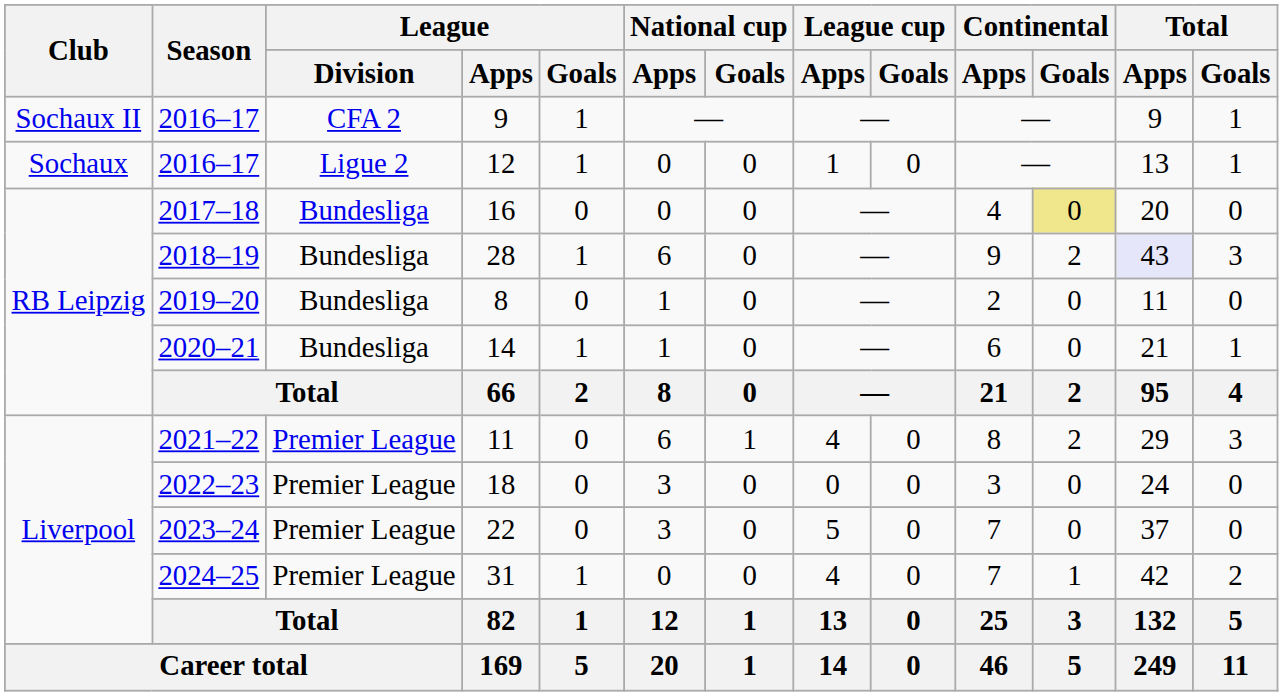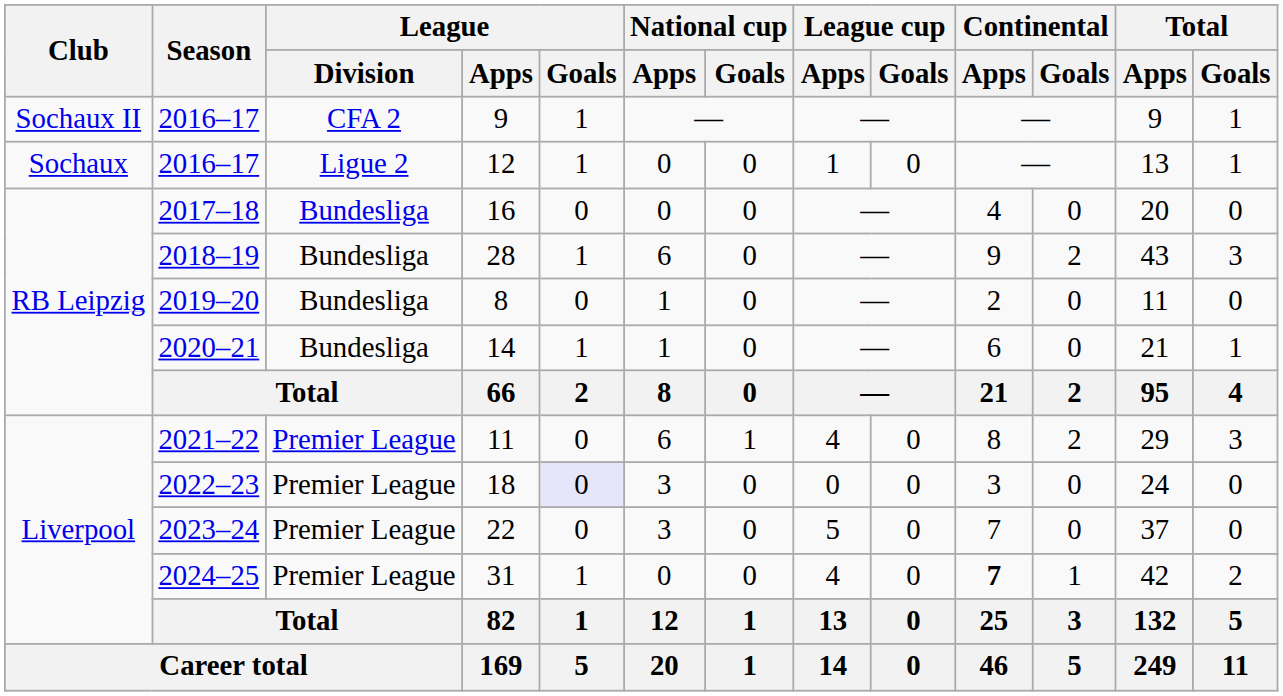16 | Continental / Goals: khaki background -> no background
28 | Total / Apps: lavender background -> no background
18 | League / Goals: no background -> lavender background
31 | Continental / Apps: normal -> bold
